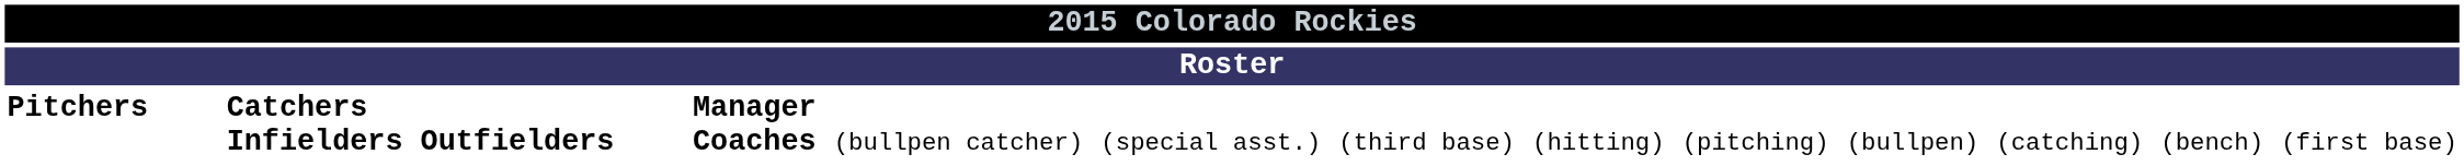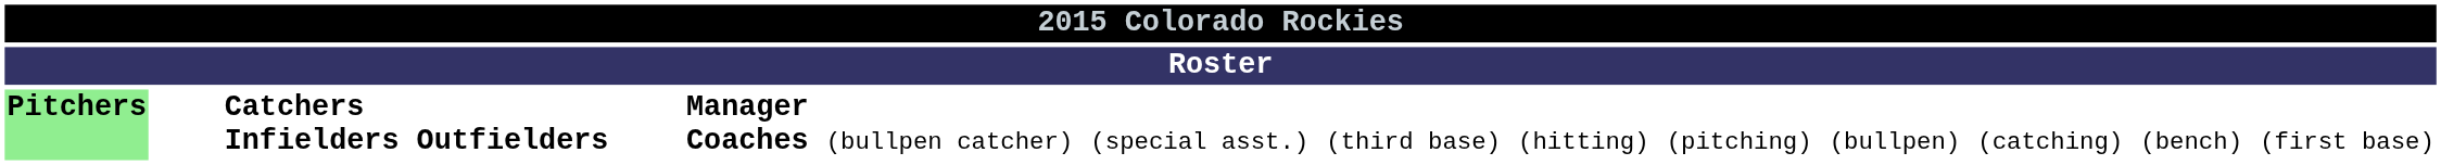Pitchers | column 1: no background -> lightgreen background
